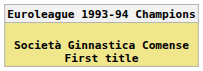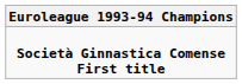row 2 | column 1: khaki background -> no background
